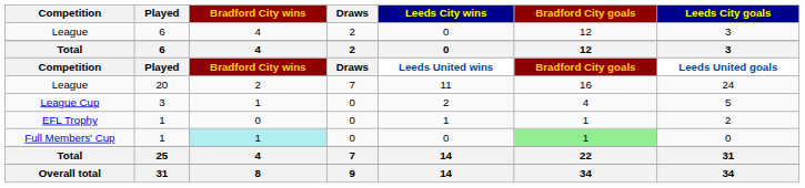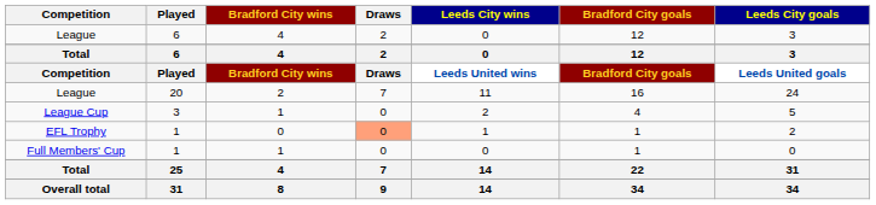EFL Trophy | Draws: no background -> lightsalmon background
Full Members' Cup | Bradford City wins: paleturquoise background -> no background
Full Members' Cup | Bradford City goals: lightgreen background -> no background
